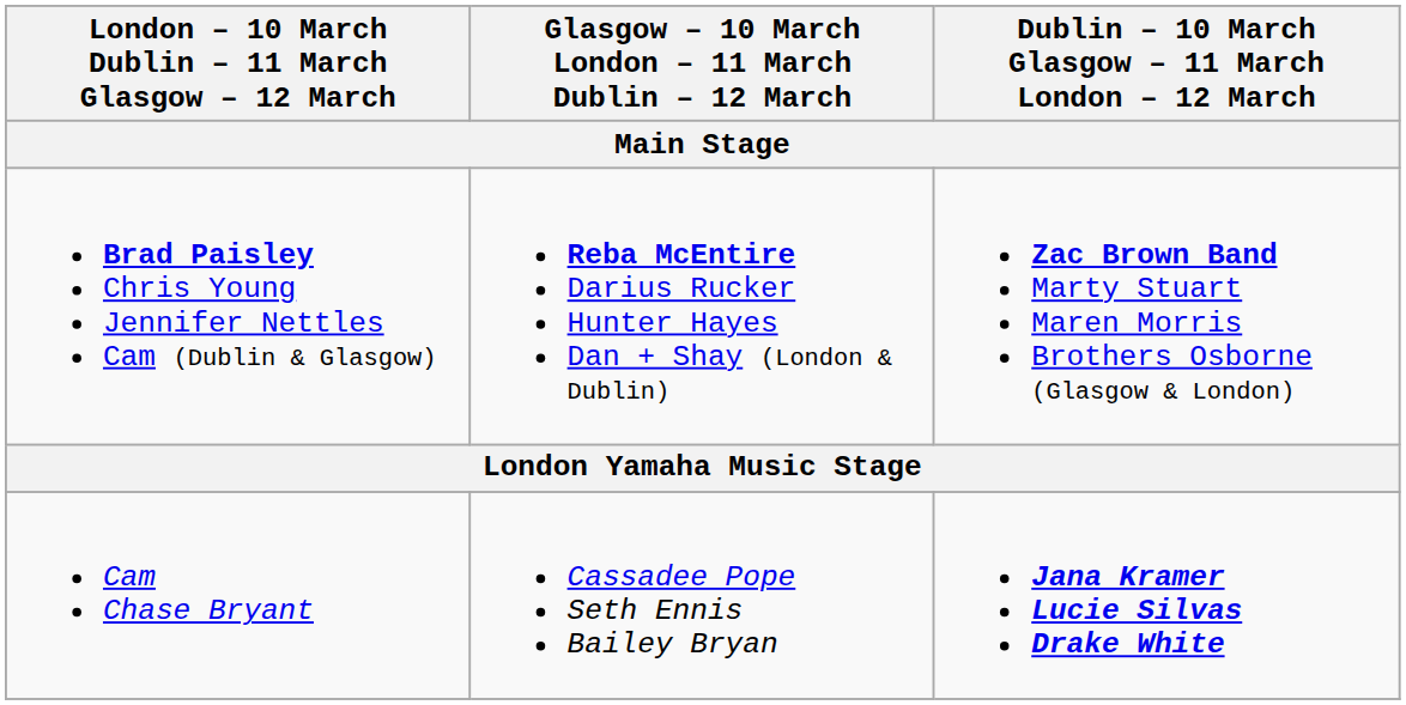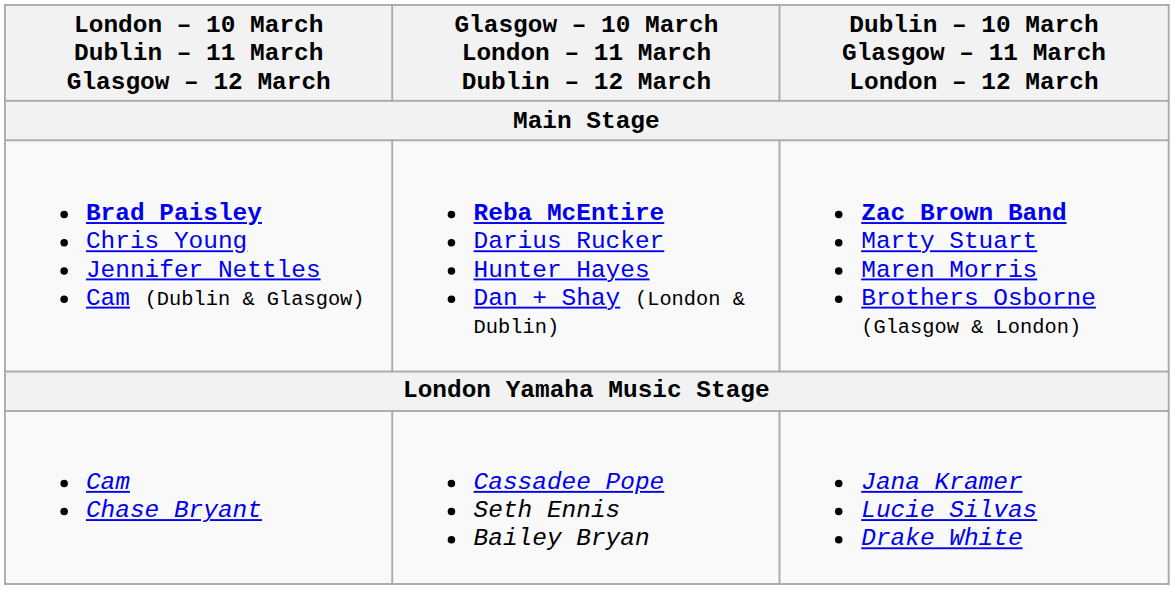Cam Chase Bryant | Dublin – 10 March Glasgow – 11 March London – 12 March: bold -> normal
